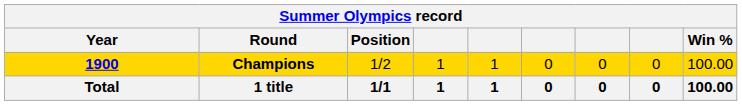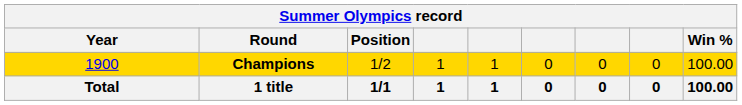Champions | Year: bold -> normal
